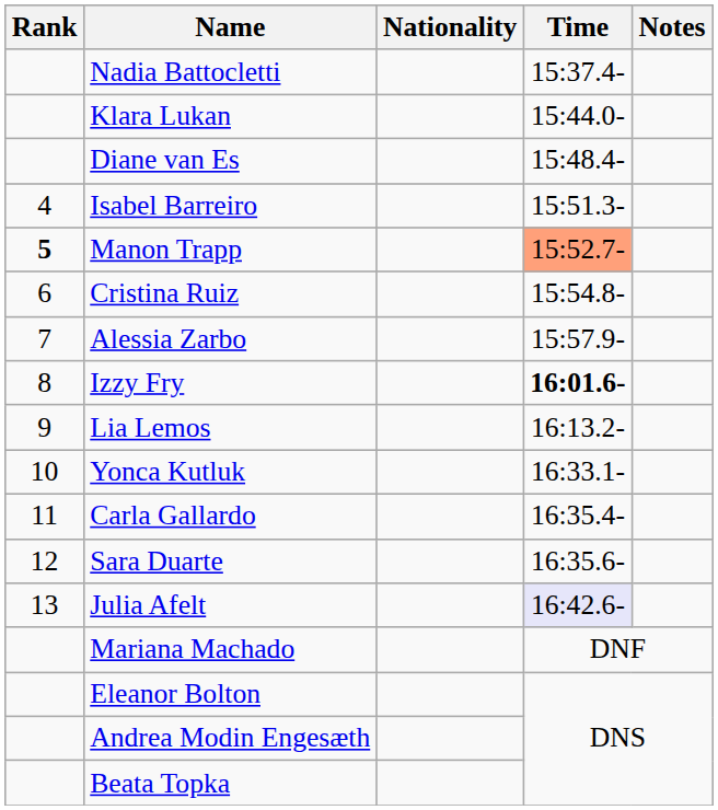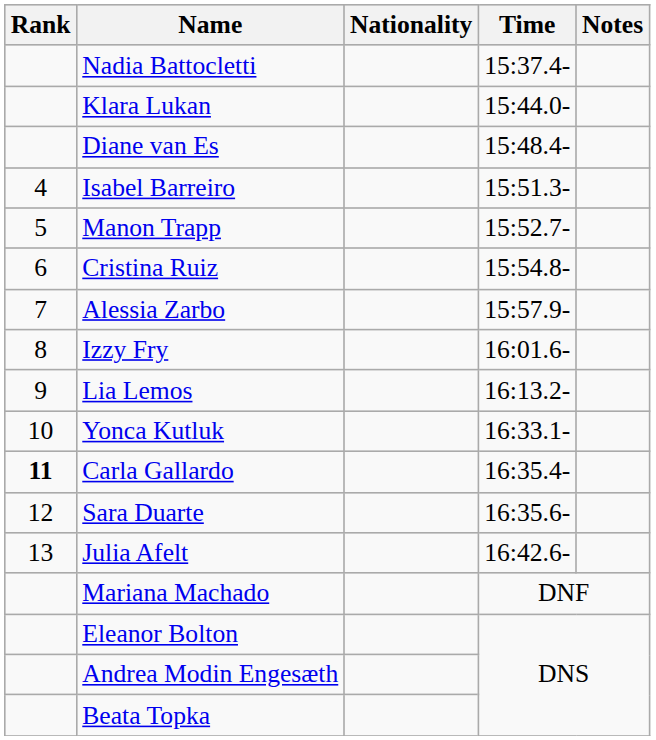Manon Trapp | Rank: bold -> normal
Manon Trapp | Time: lightsalmon background -> no background
Izzy Fry | Time: bold -> normal
Carla Gallardo | Rank: normal -> bold
Julia Afelt | Time: lavender background -> no background
